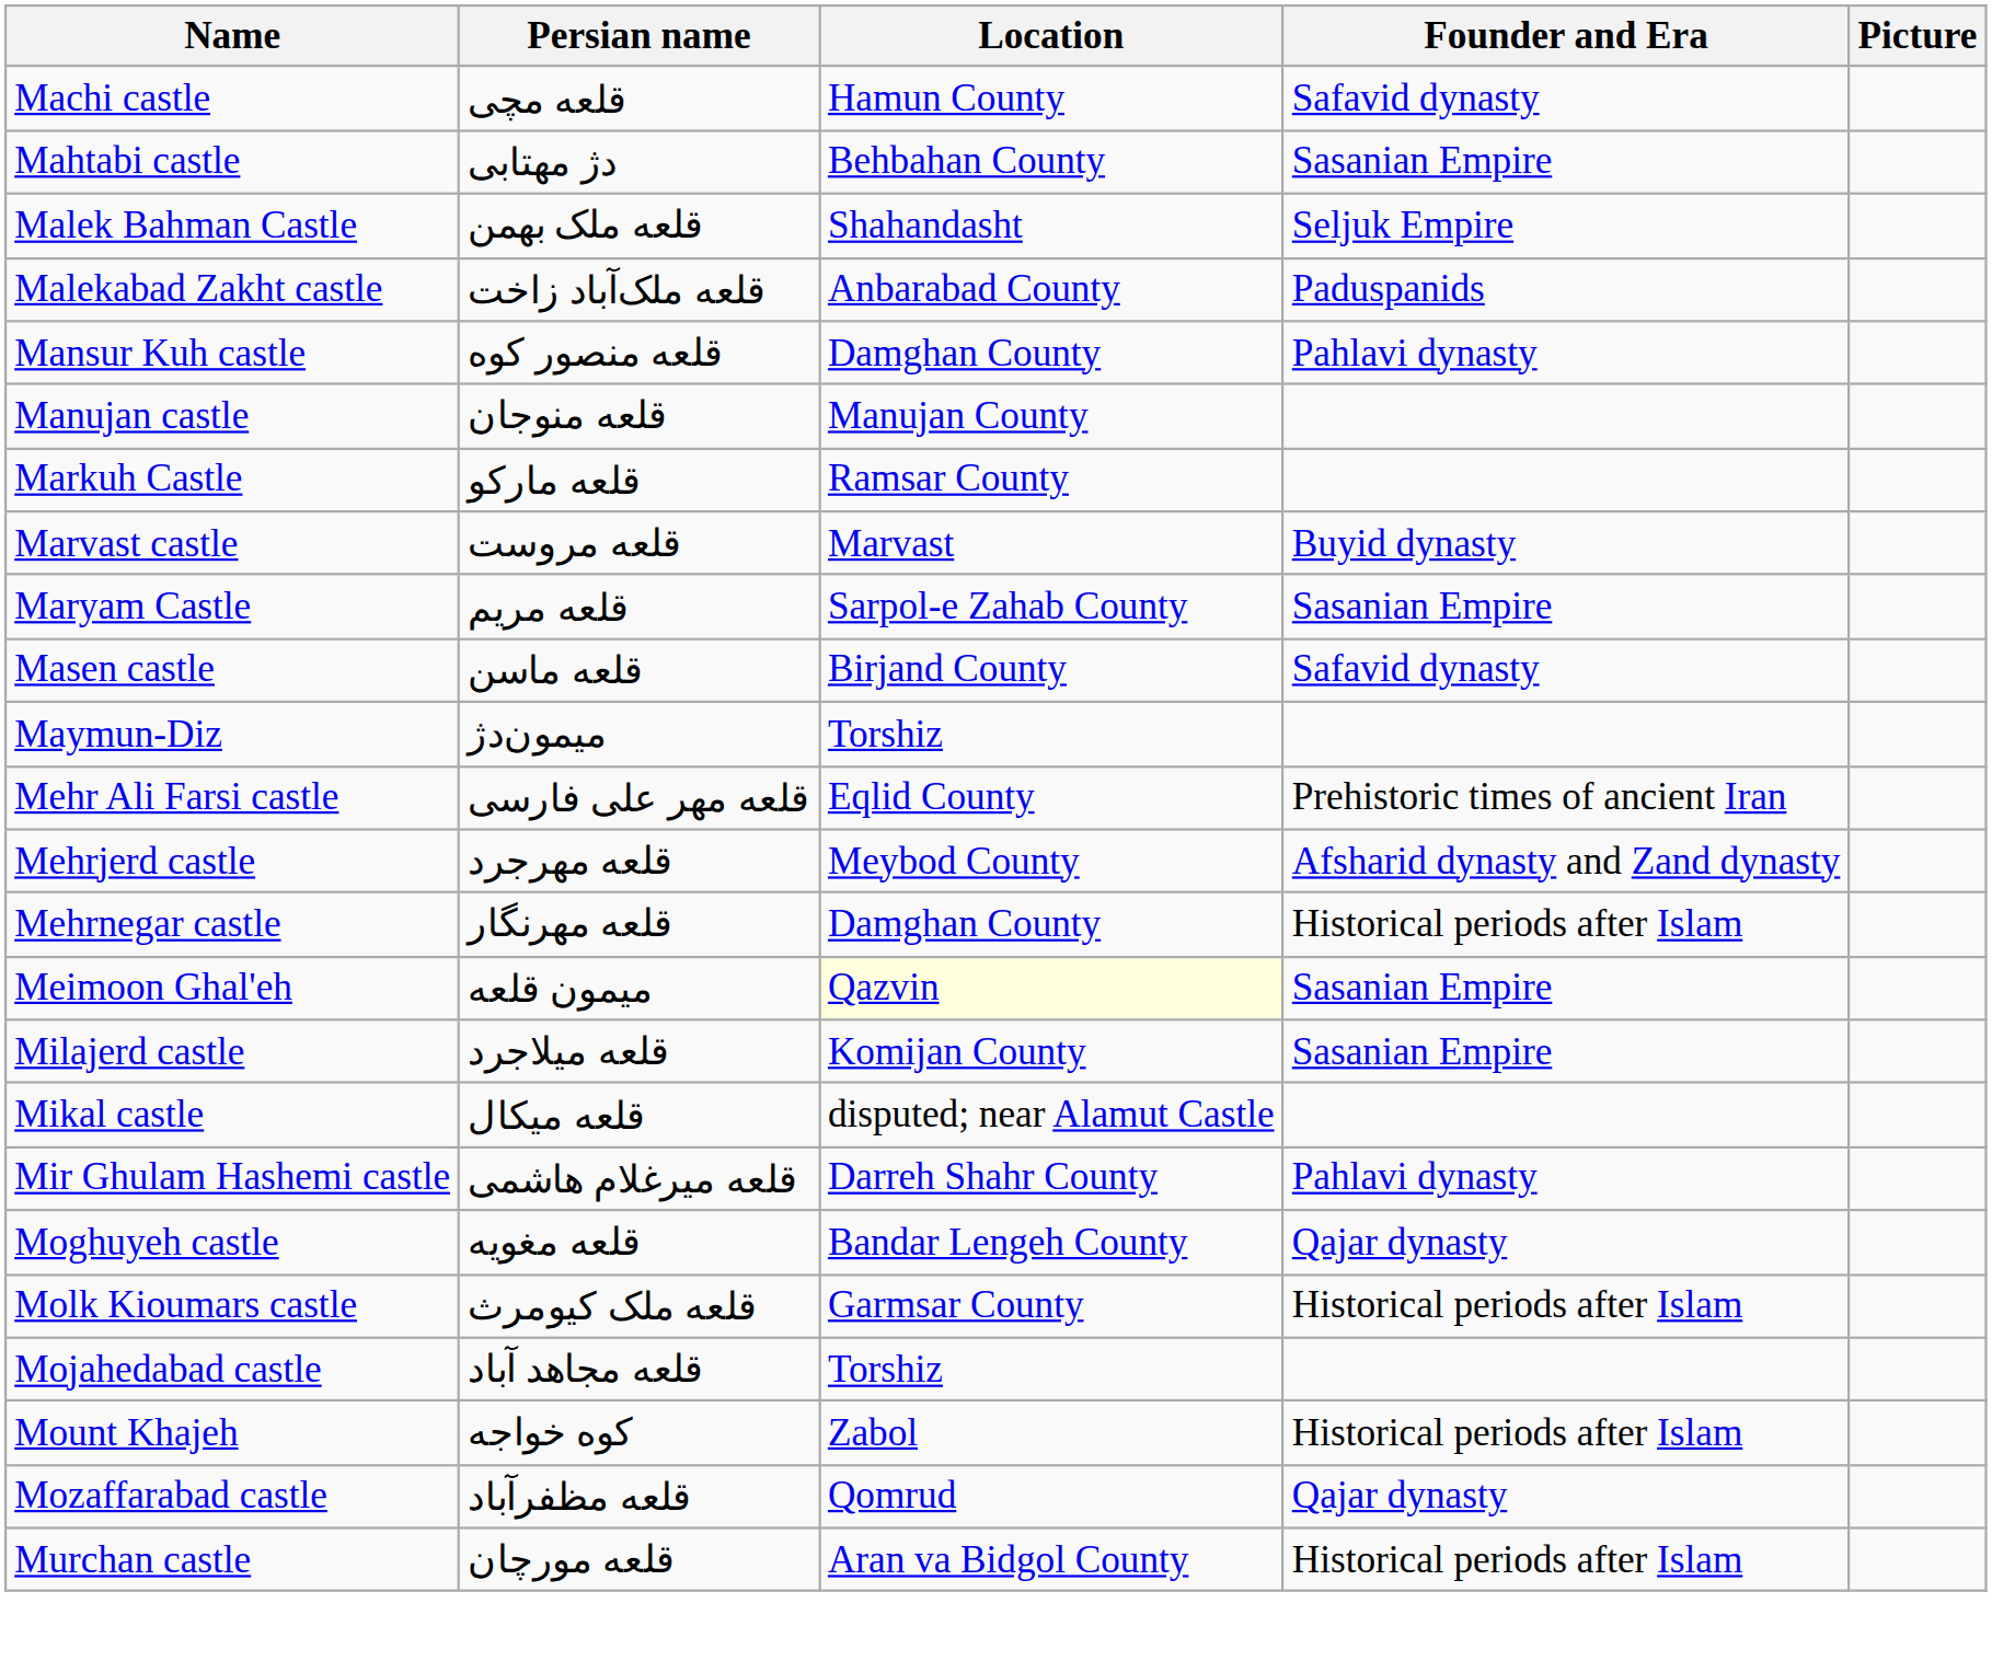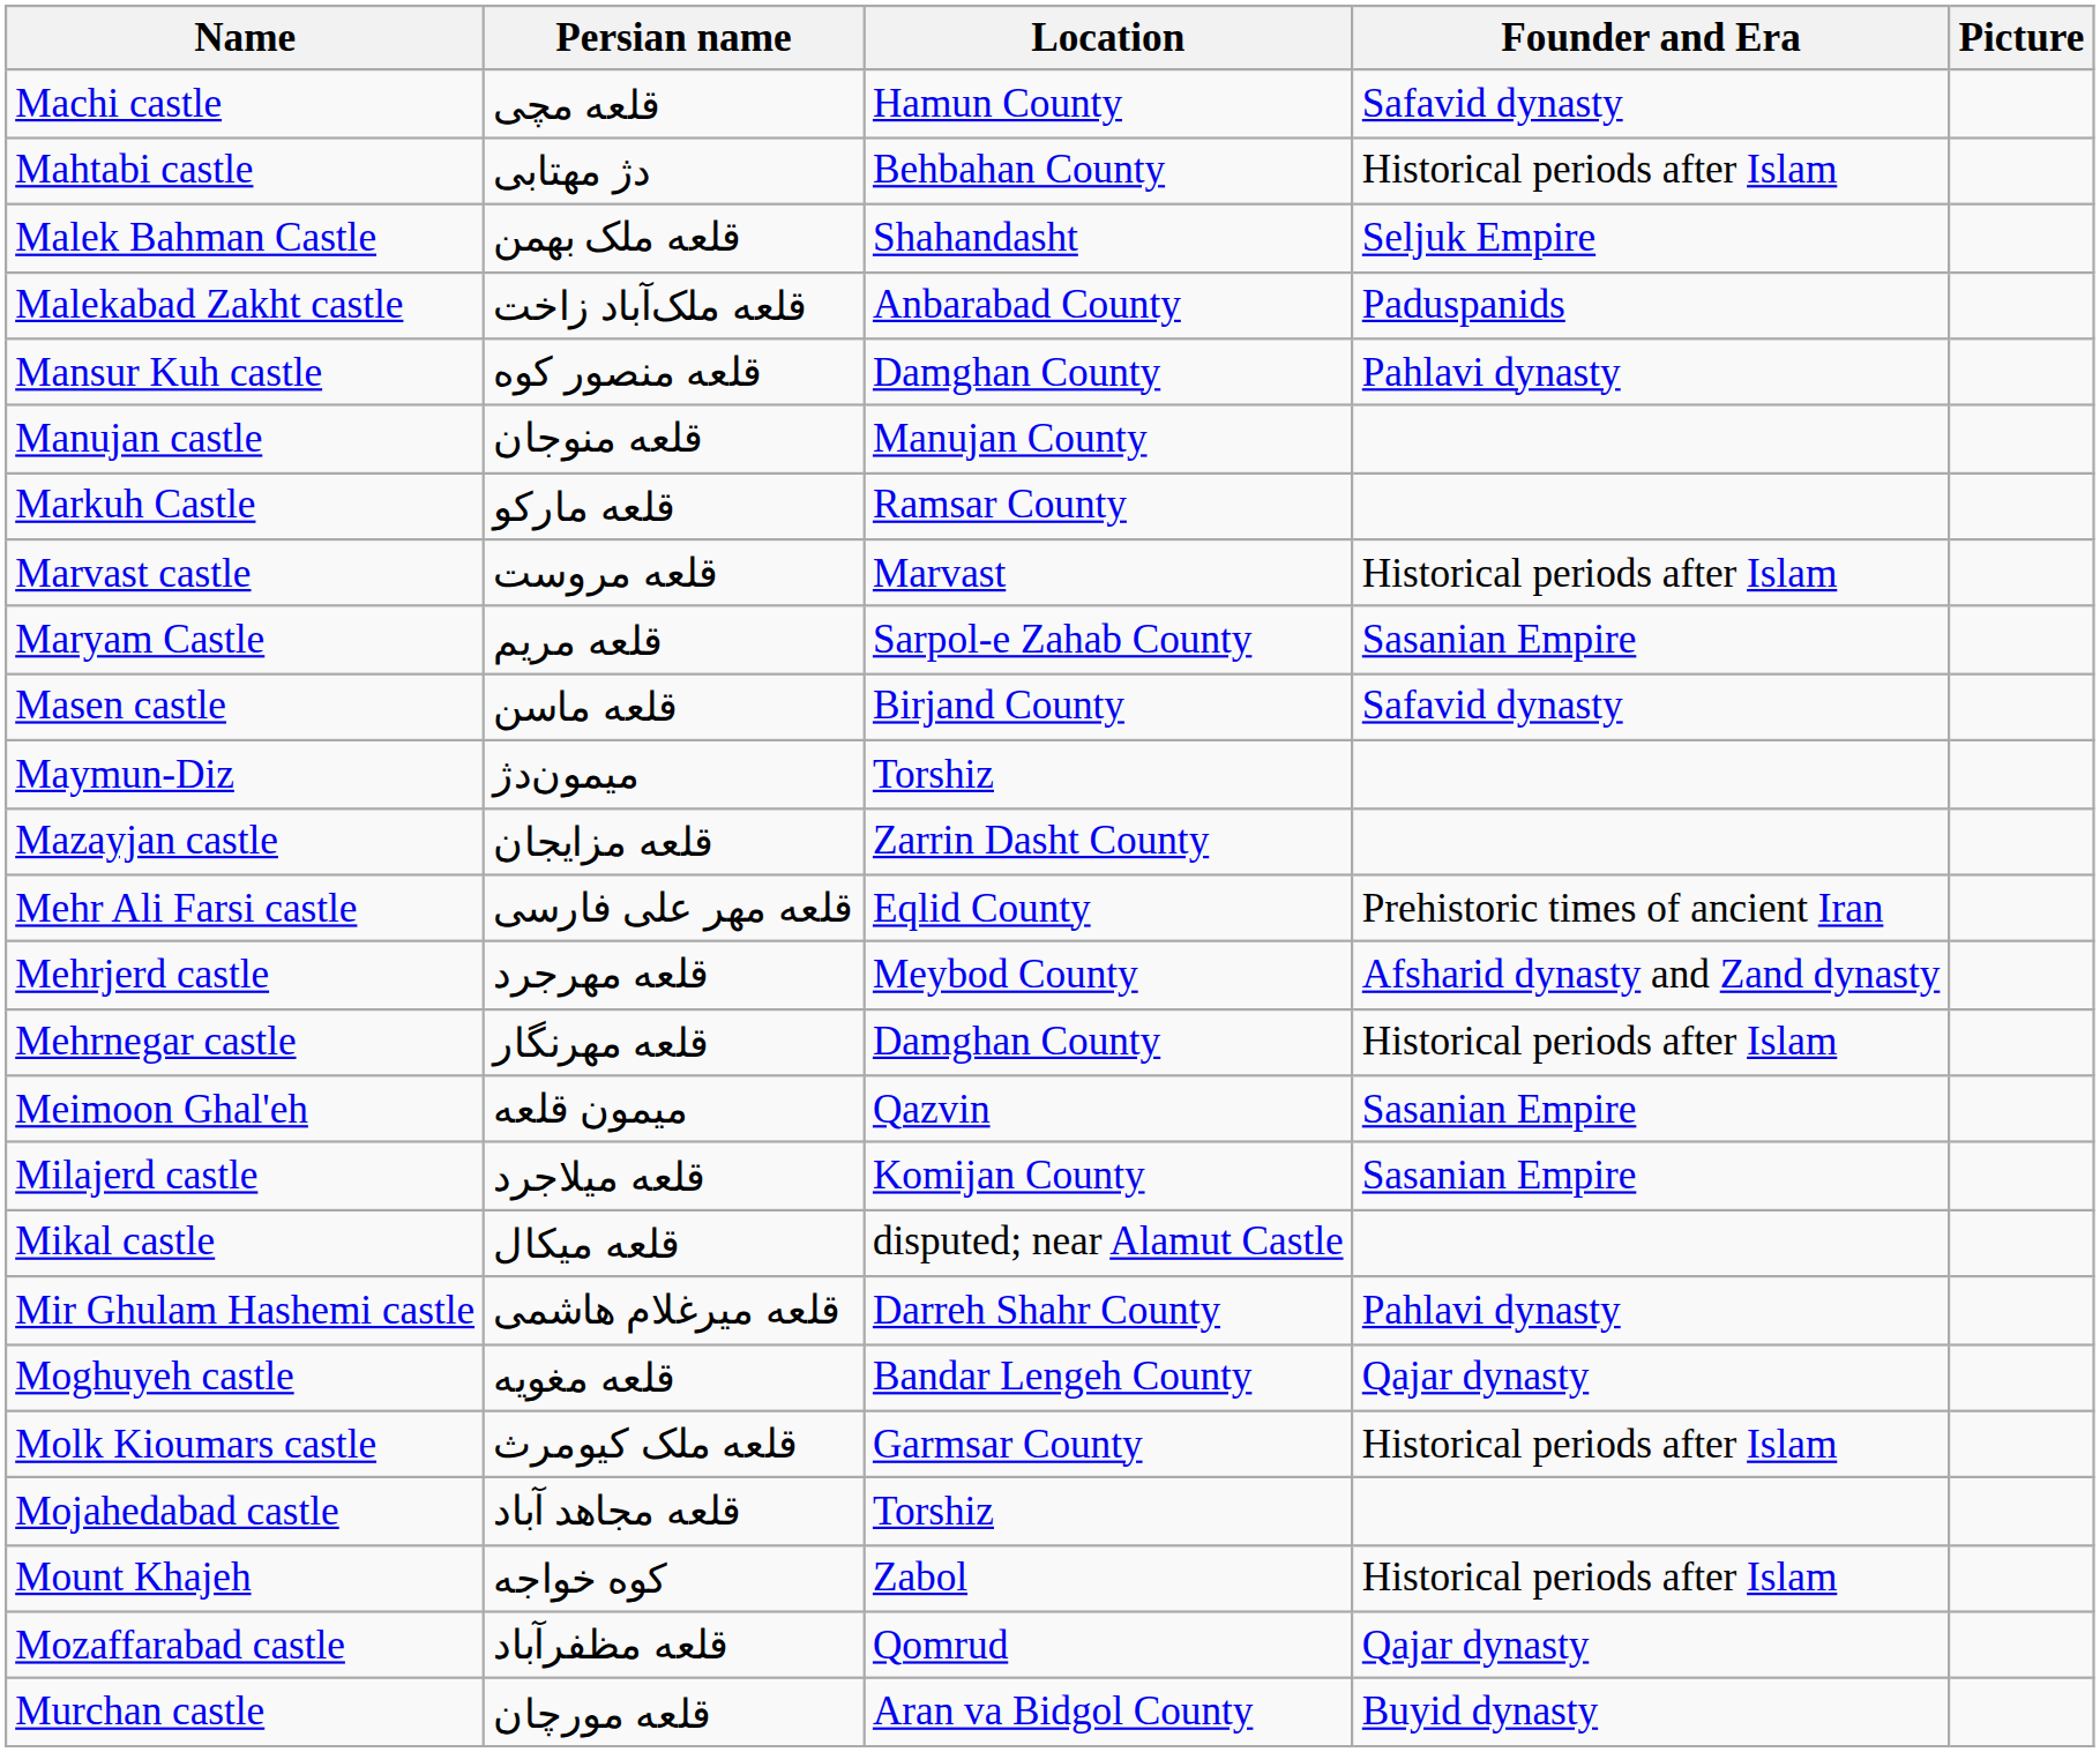Mahtabi castle | Founder and Era: Sasanian Empire -> Historical periods after Islam
Marvast castle | Founder and Era: Buyid dynasty -> Historical periods after Islam
+ row: Mazayjan castle | قلعه مزایجان | Zarrin Dasht County
Meimoon Ghal'eh | Location: lightyellow background -> no background
Murchan castle | Founder and Era: Historical periods after Islam -> Buyid dynasty
